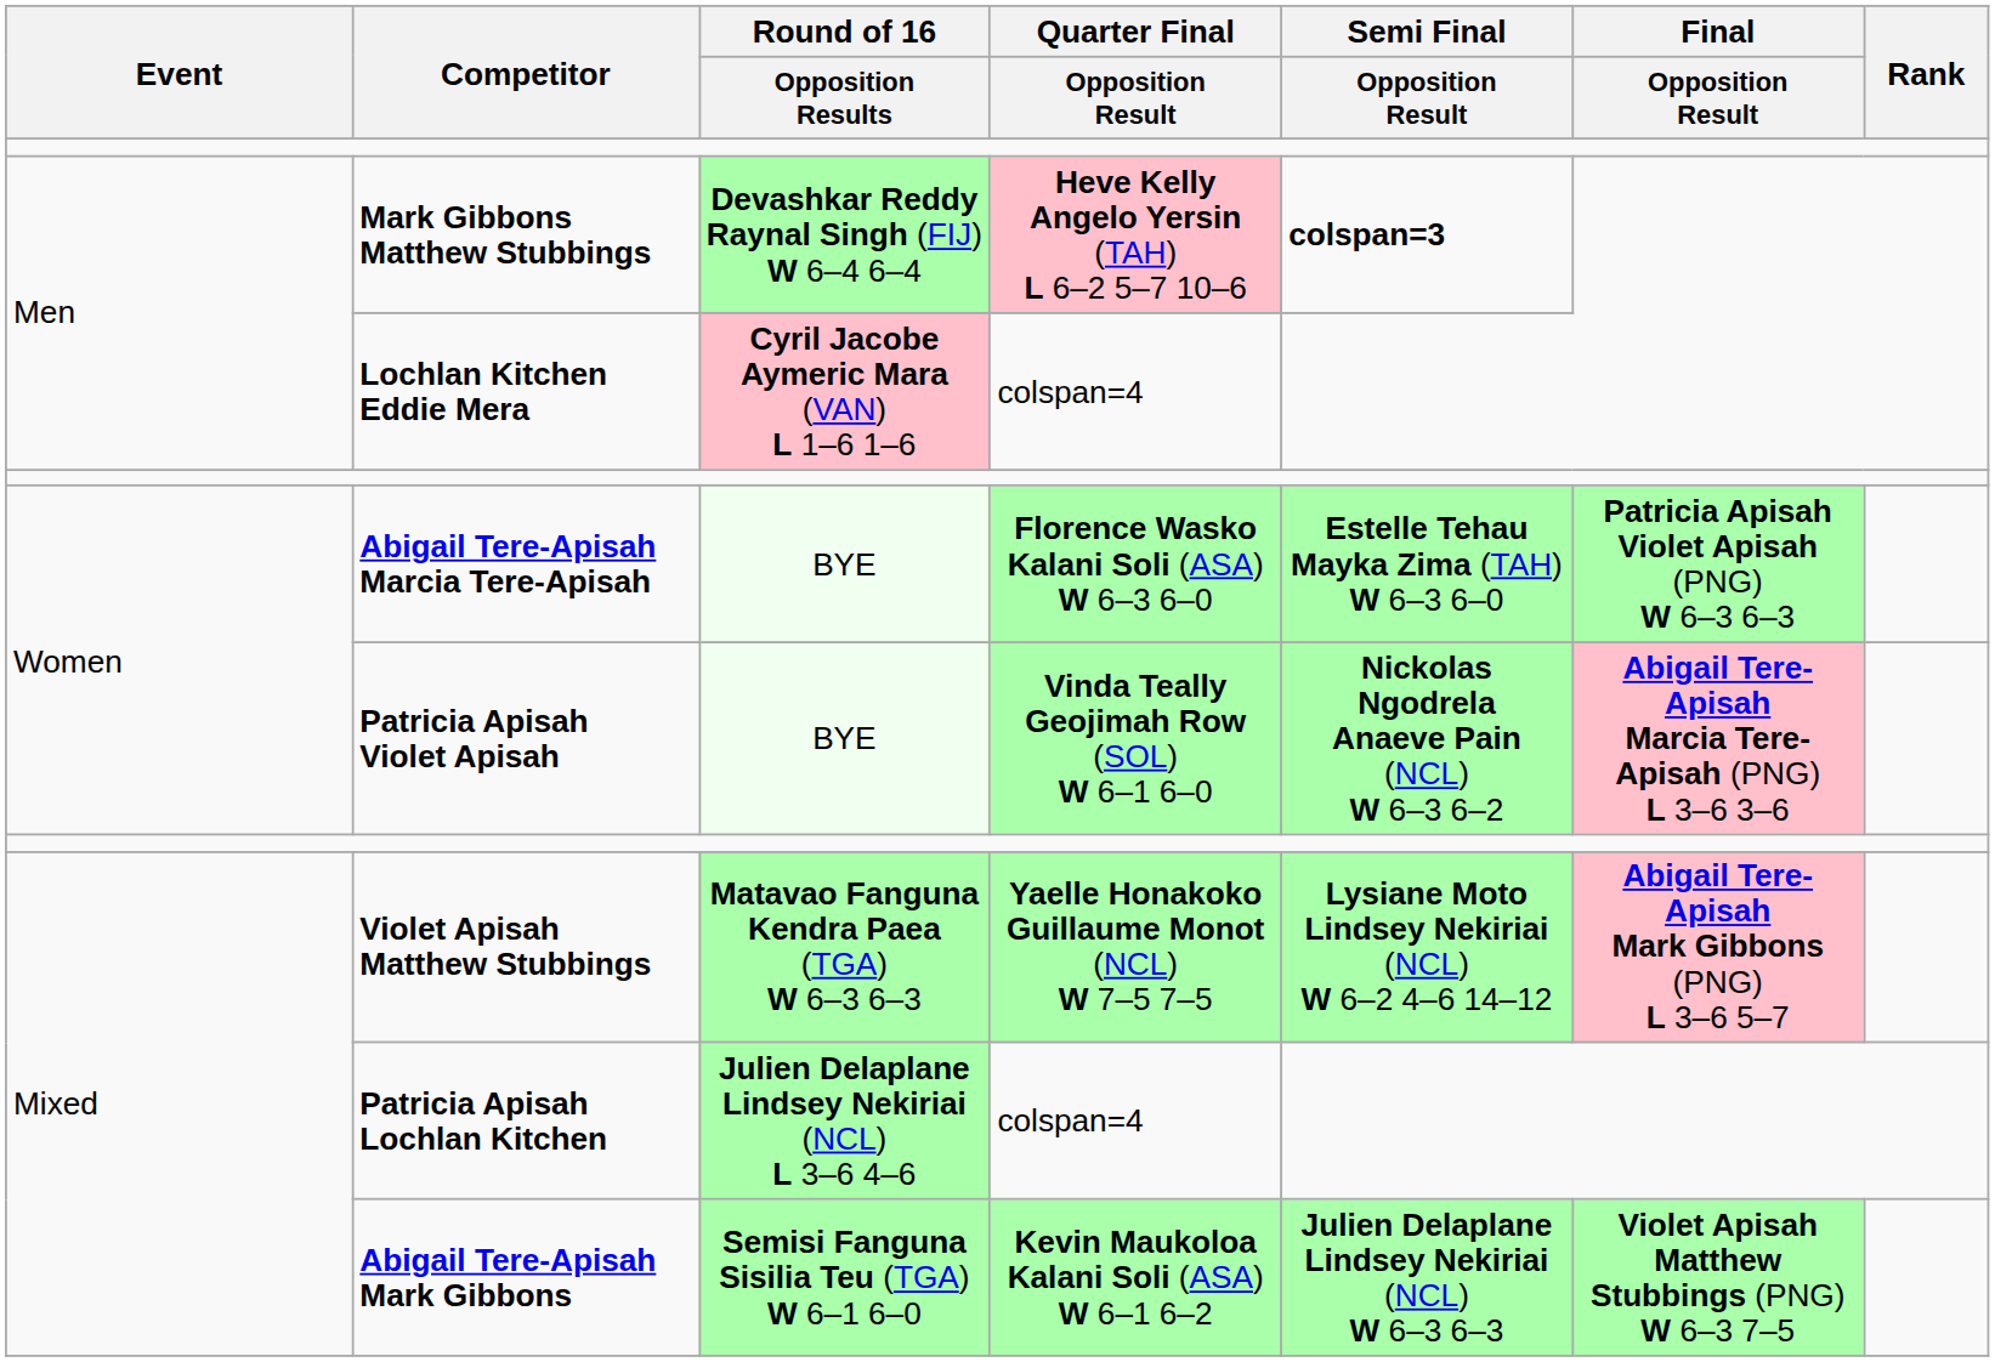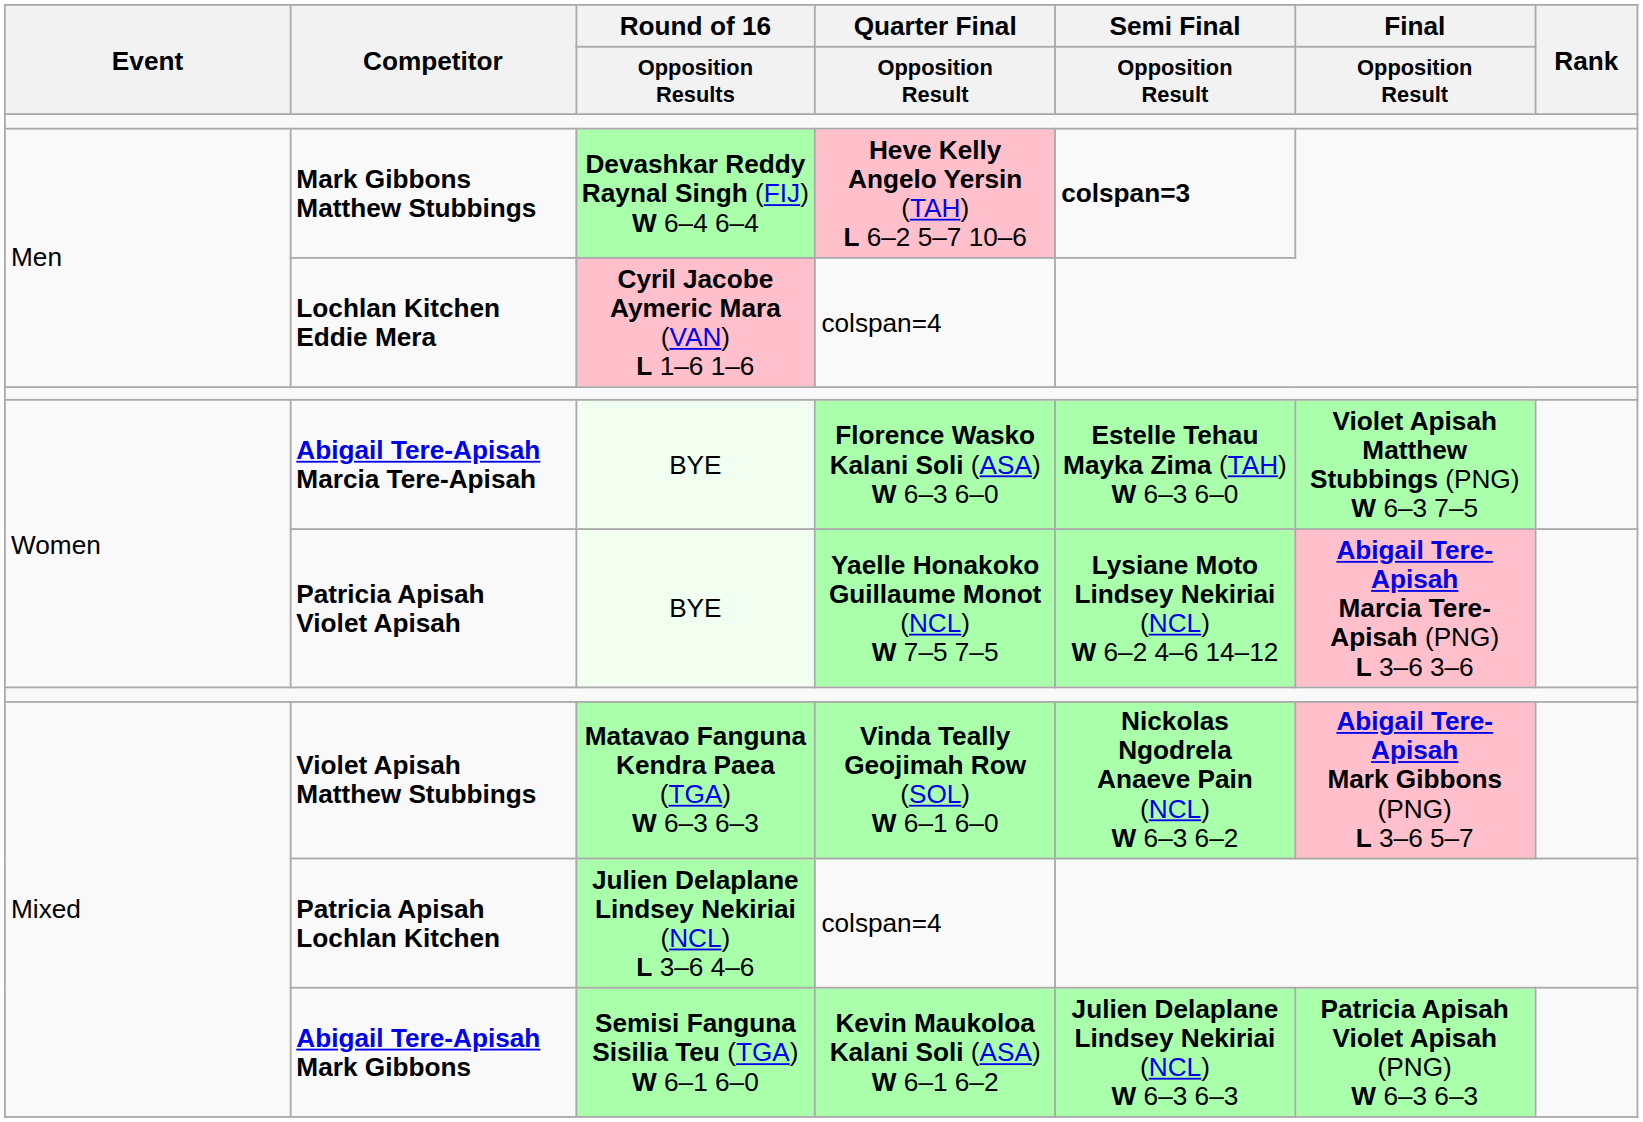Abigail Tere-Apisah Marcia Tere-Apisah | Final / Opposition Result: Patricia Apisah Violet Apisah (PNG) W 6–3 6–3 -> Violet Apisah Matthew Stubbings (PNG) W 6–3 7–5
Patricia Apisah Violet Apisah | Quarter Final / Opposition Result: Vinda Teally Geojimah Row (SOL) W 6–1 6–0 -> Yaelle Honakoko Guillaume Monot (NCL) W 7–5 7–5
Patricia Apisah Violet Apisah | Semi Final / Opposition Result: Nickolas Ngodrela Anaeve Pain (NCL) W 6–3 6–2 -> Lysiane Moto Lindsey Nekiriai (NCL) W 6–2 4–6 14–12
Violet Apisah Matthew Stubbings | Quarter Final / Opposition Result: Yaelle Honakoko Guillaume Monot (NCL) W 7–5 7–5 -> Vinda Teally Geojimah Row (SOL) W 6–1 6–0
Violet Apisah Matthew Stubbings | Semi Final / Opposition Result: Lysiane Moto Lindsey Nekiriai (NCL) W 6–2 4–6 14–12 -> Nickolas Ngodrela Anaeve Pain (NCL) W 6–3 6–2
Abigail Tere-Apisah Mark Gibbons | Final / Opposition Result: Violet Apisah Matthew Stubbings (PNG) W 6–3 7–5 -> Patricia Apisah Violet Apisah (PNG) W 6–3 6–3
